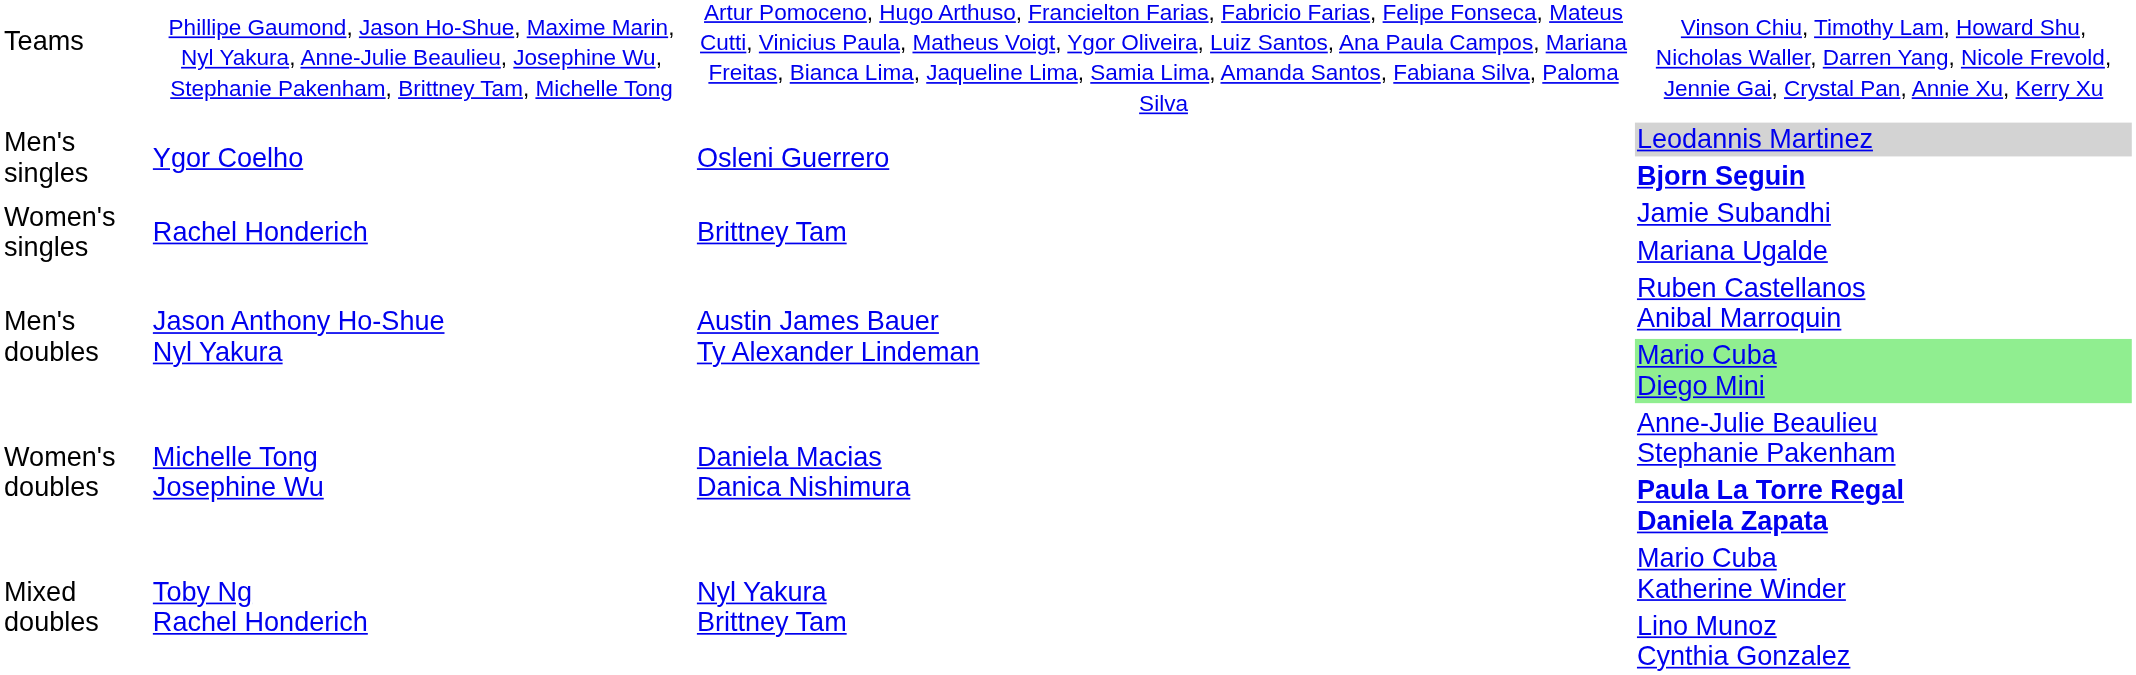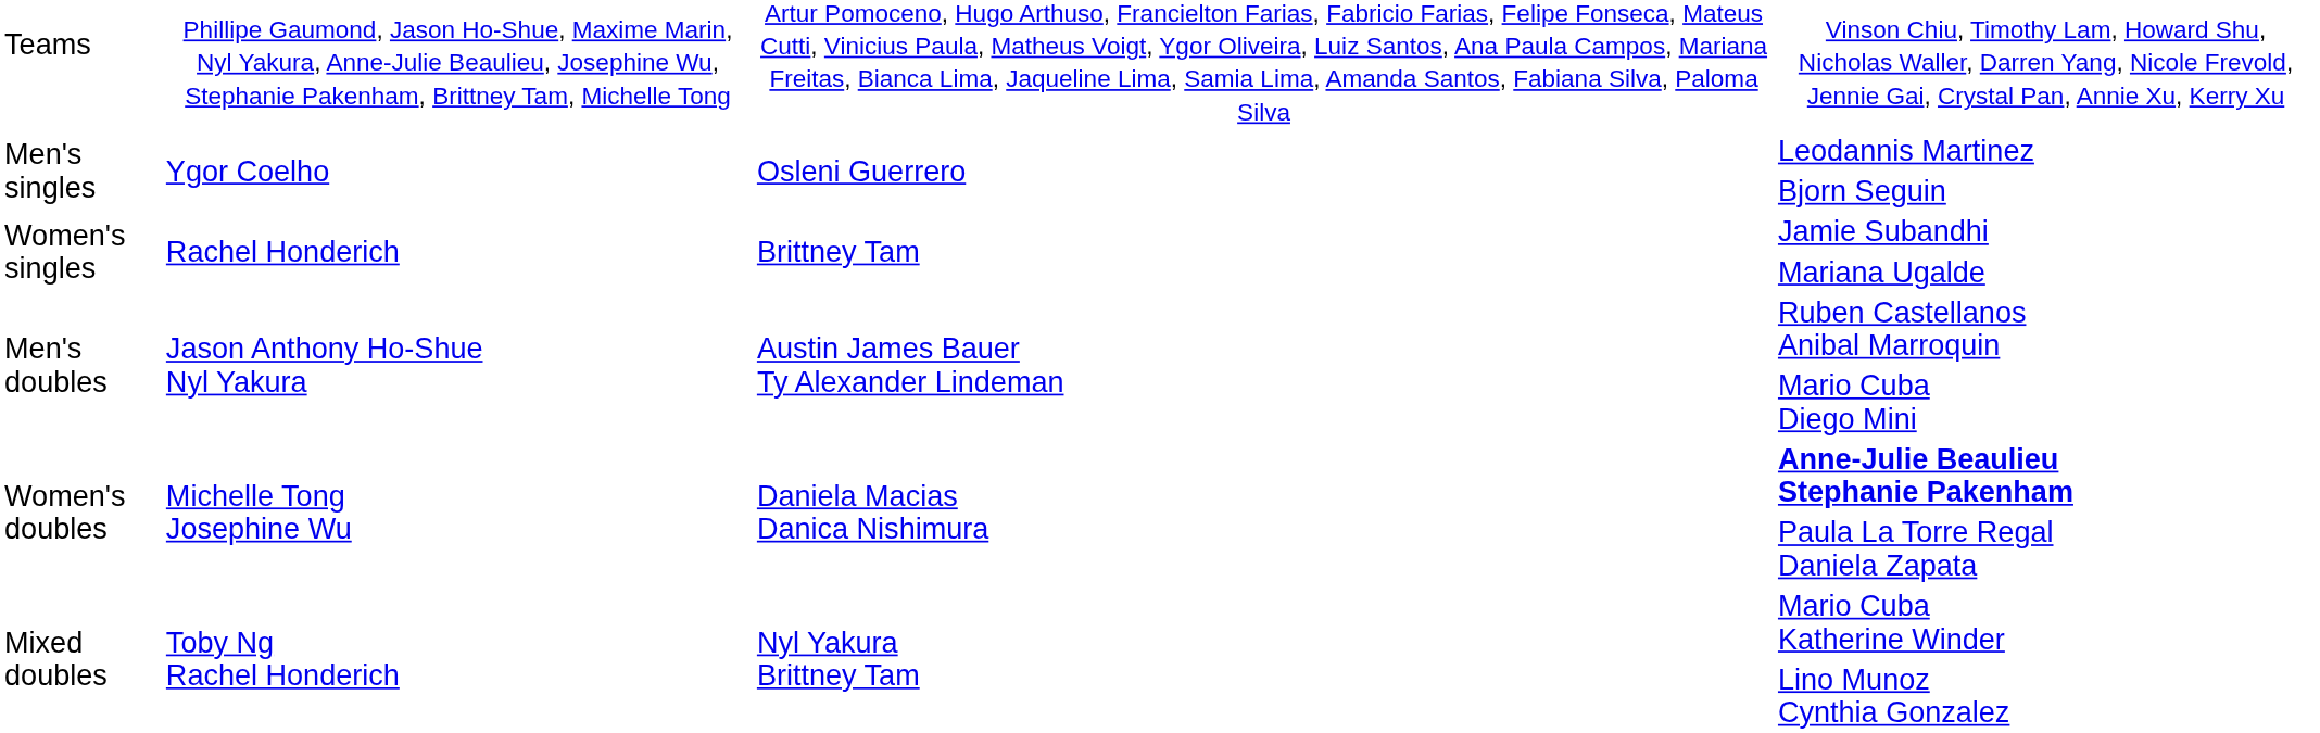Leodannis Martinez | column 4: lightgrey background -> no background
Bjorn Seguin | column 4: bold -> normal
Mario Cuba Diego Mini | column 4: lightgreen background -> no background
Anne-Julie Beaulieu Stephanie Pakenham | column 4: normal -> bold
Paula La Torre Regal Daniela Zapata | column 4: bold -> normal
